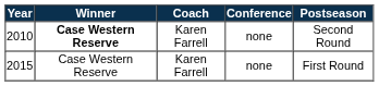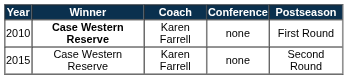2010 | Postseason: Second Round -> First Round
2015 | Postseason: First Round -> Second Round
